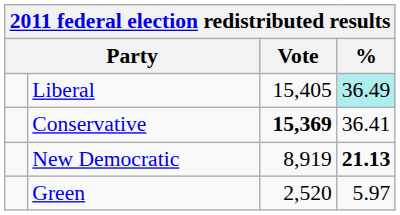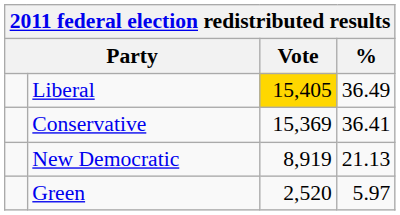Liberal | Vote: no background -> gold background
Liberal | %: paleturquoise background -> no background
Conservative | Vote: bold -> normal
New Democratic | %: bold -> normal
